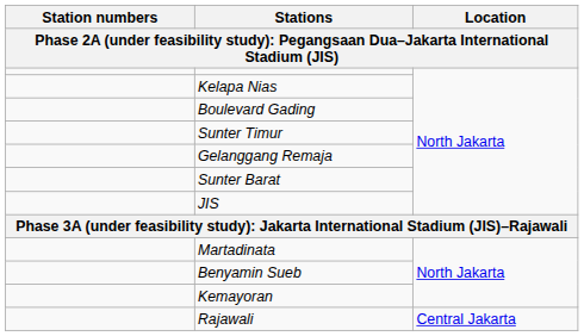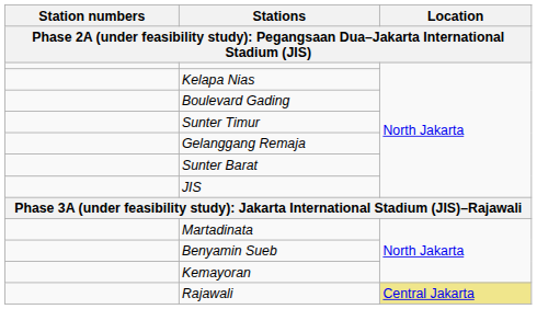Rajawali | column 3: no background -> khaki background
